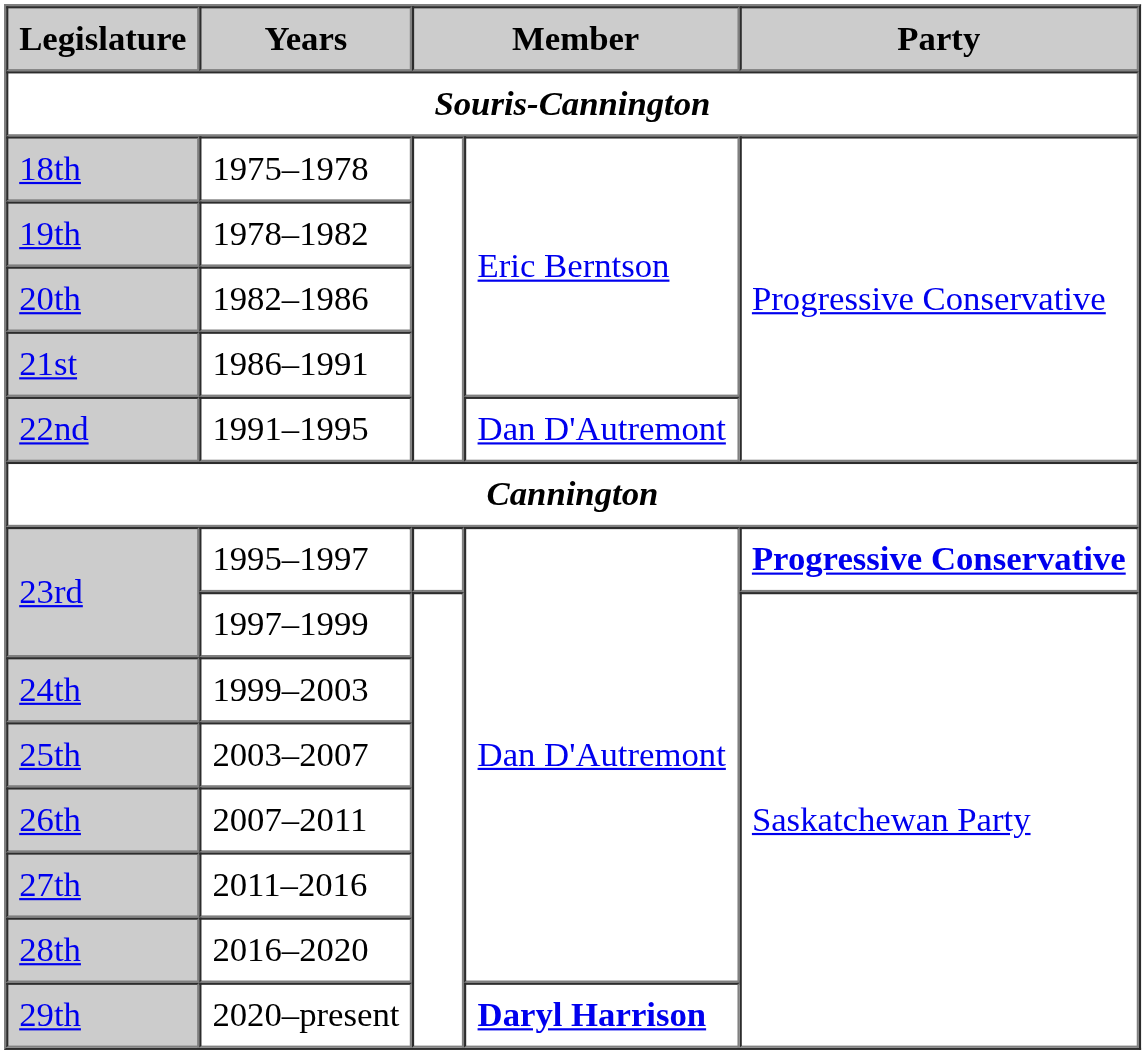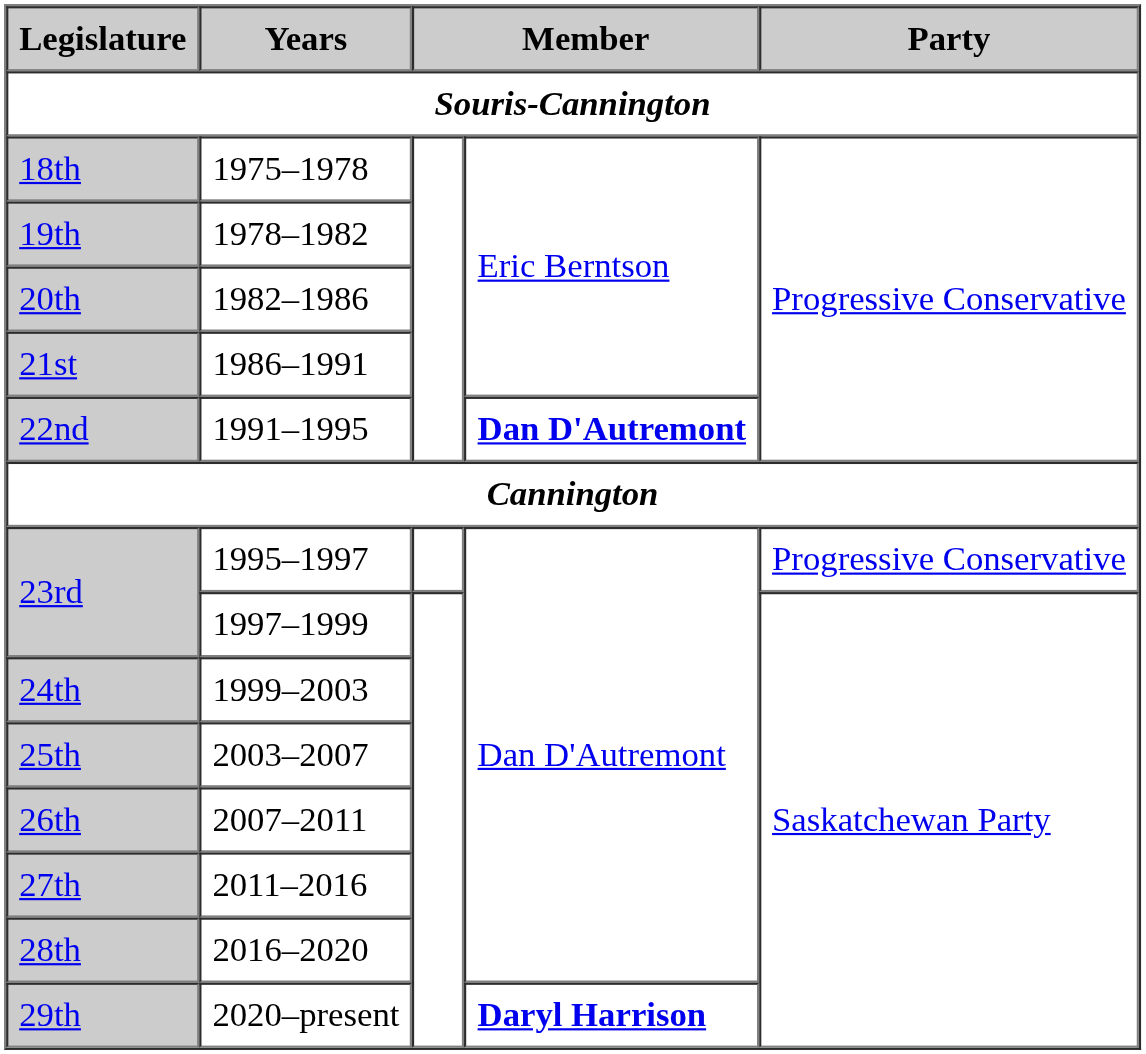22nd | column 4: normal -> bold
23rd / 1995–1997 | Party: bold -> normal
